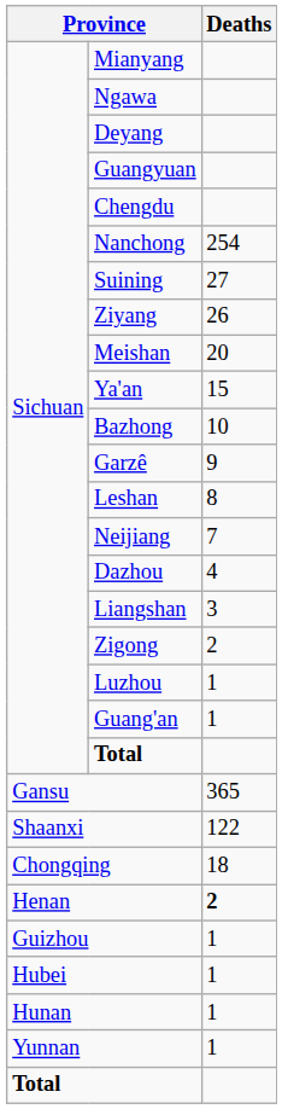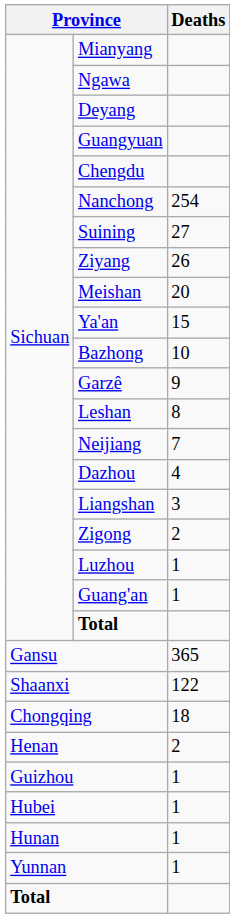Henan | Deaths: bold -> normal
